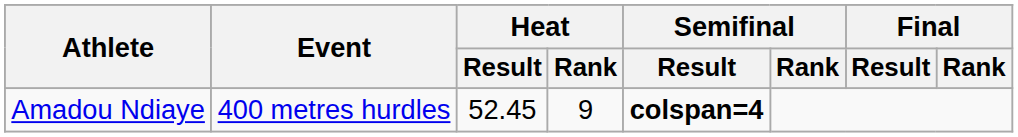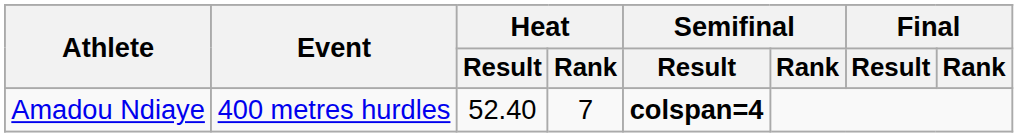Amadou Ndiaye | Heat / Result: 52.45 -> 52.40
Amadou Ndiaye | Heat / Rank: 9 -> 7
